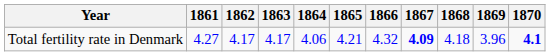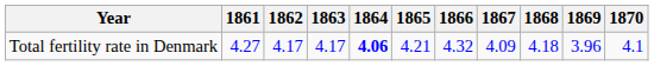row 2 | 1864: normal -> bold
row 2 | 1867: bold -> normal
row 2 | 1870: bold -> normal
